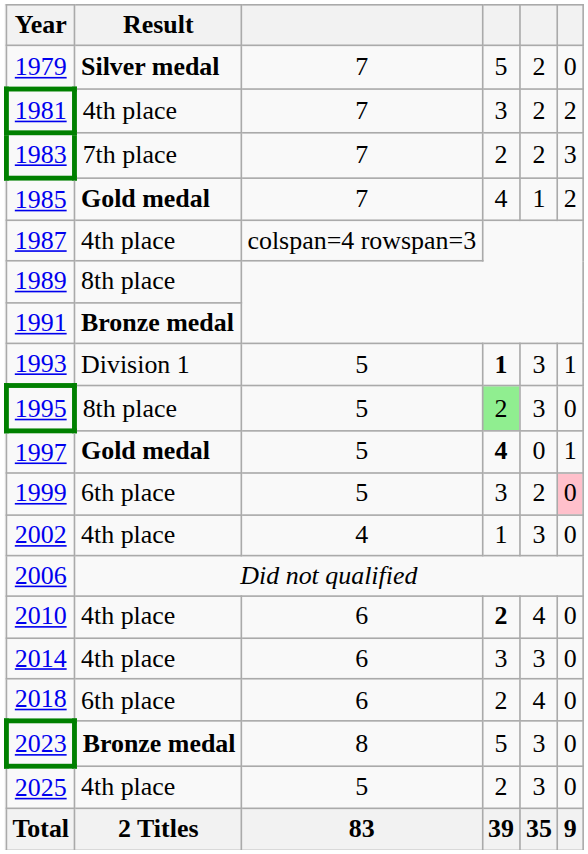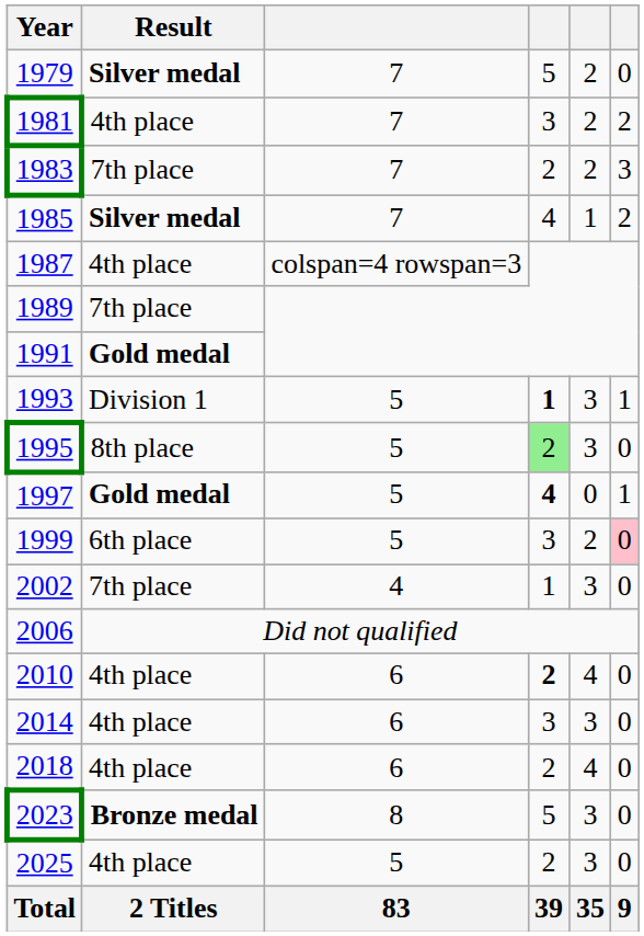1985 | Result: Gold medal -> Silver medal
1989 | Result: 8th place -> 7th place
1991 | Result: Bronze medal -> Gold medal
2002 | Result: 4th place -> 7th place
2018 | Result: 6th place -> 4th place
